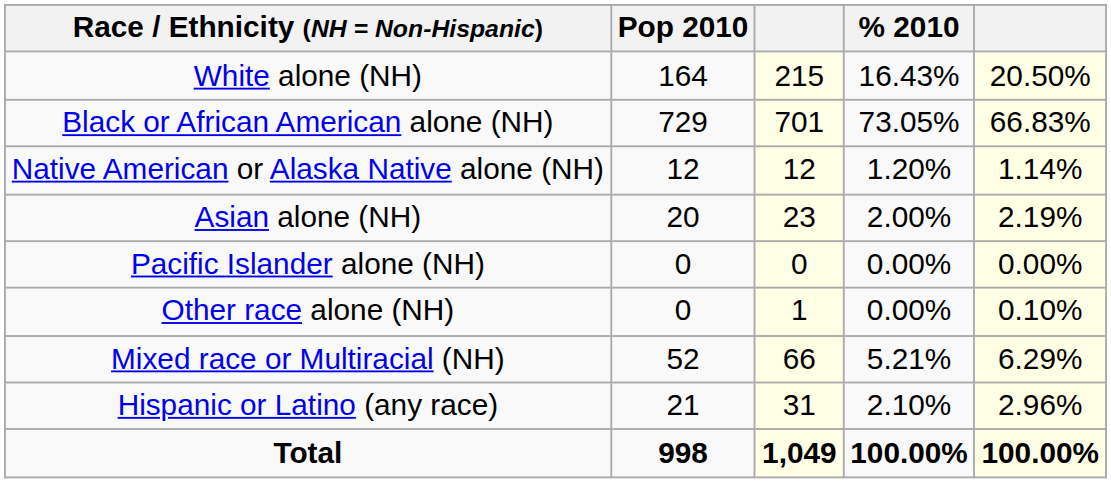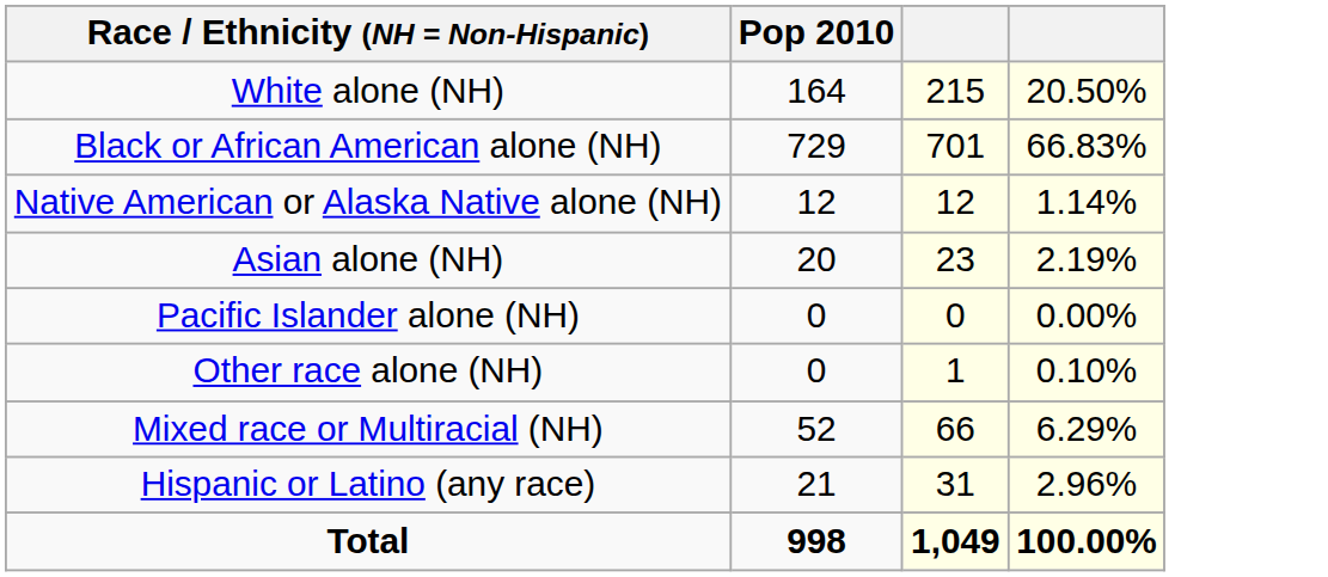- column: % 2010 | 16.43% | 73.05% | 1.20% | 2.00% | 0.00% | 0.00% | 5.21% | 2.10% | 100.00%
